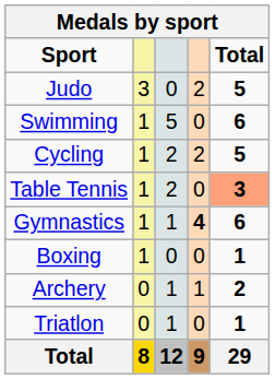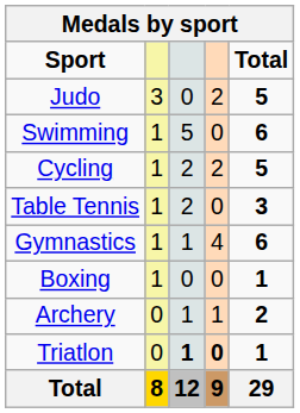Table Tennis | Total: lightsalmon background -> no background
Gymnastics | column 4: bold -> normal
Triatlon | column 3: normal -> bold
Triatlon | column 4: normal -> bold
